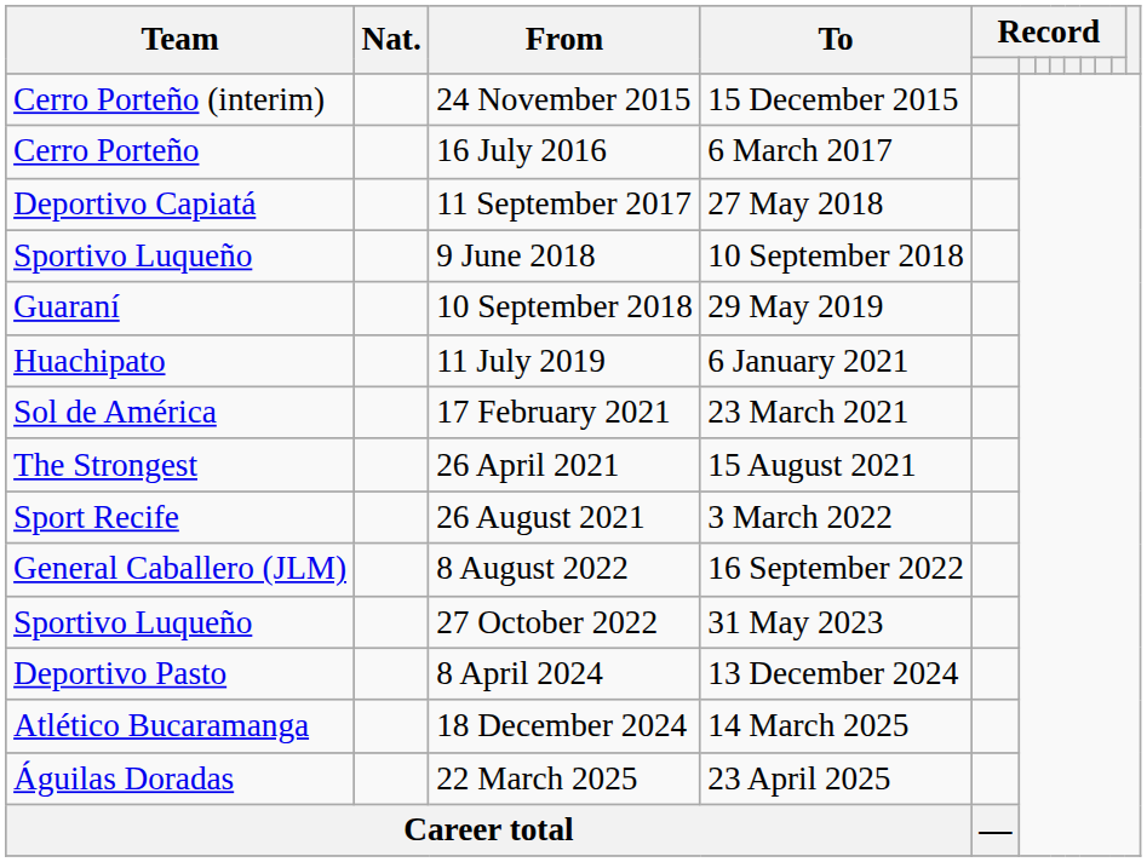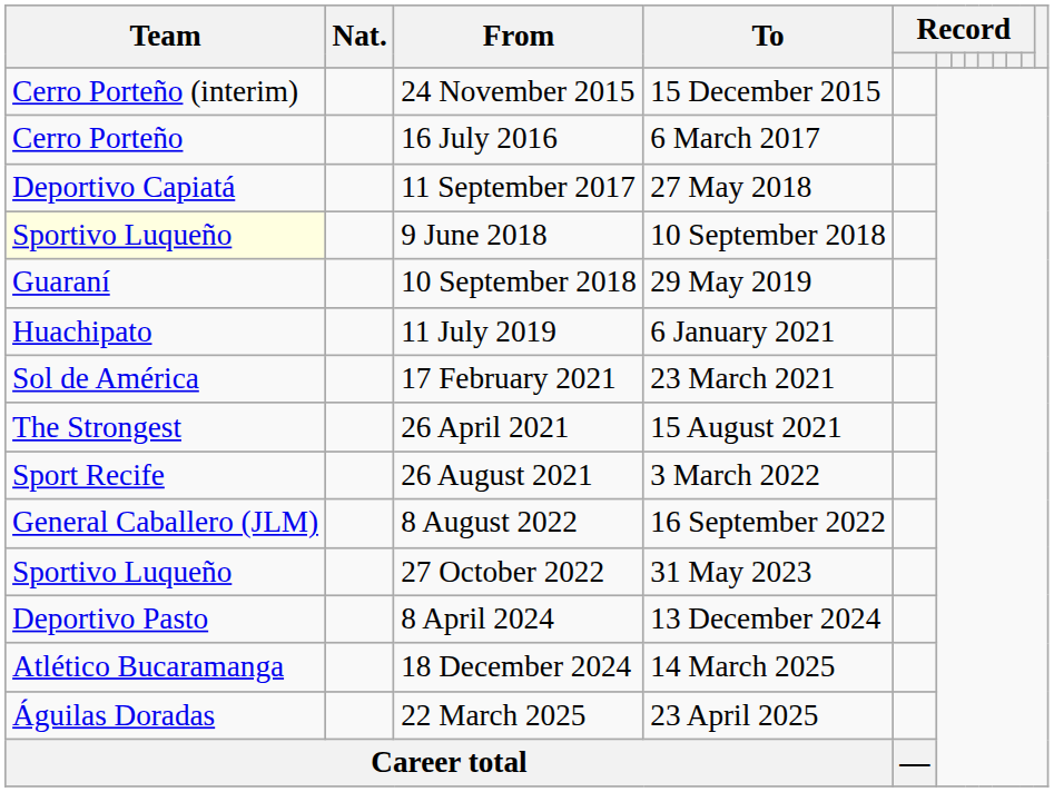9 June 2018 | Team: no background -> lightyellow background
